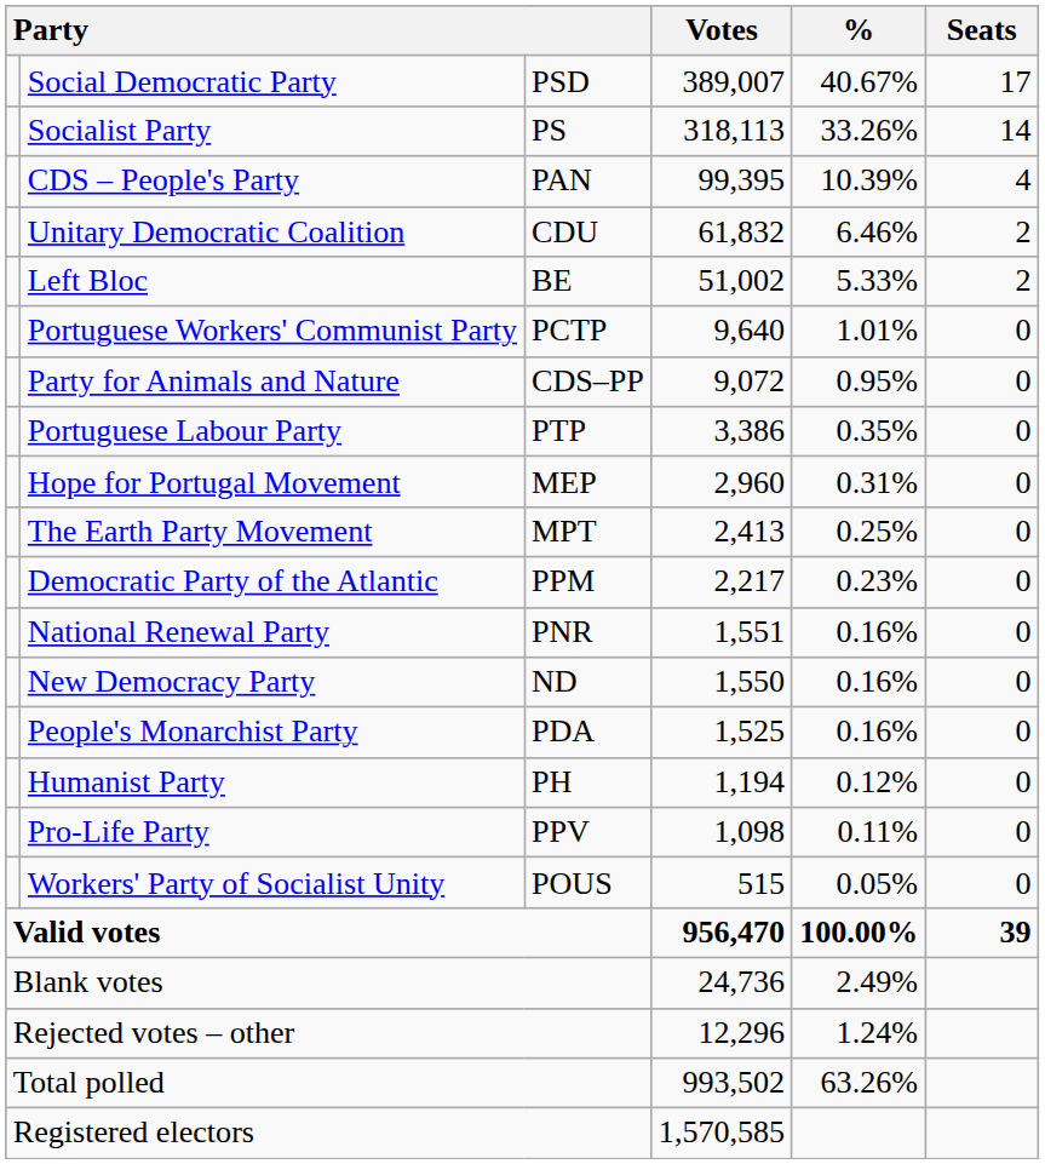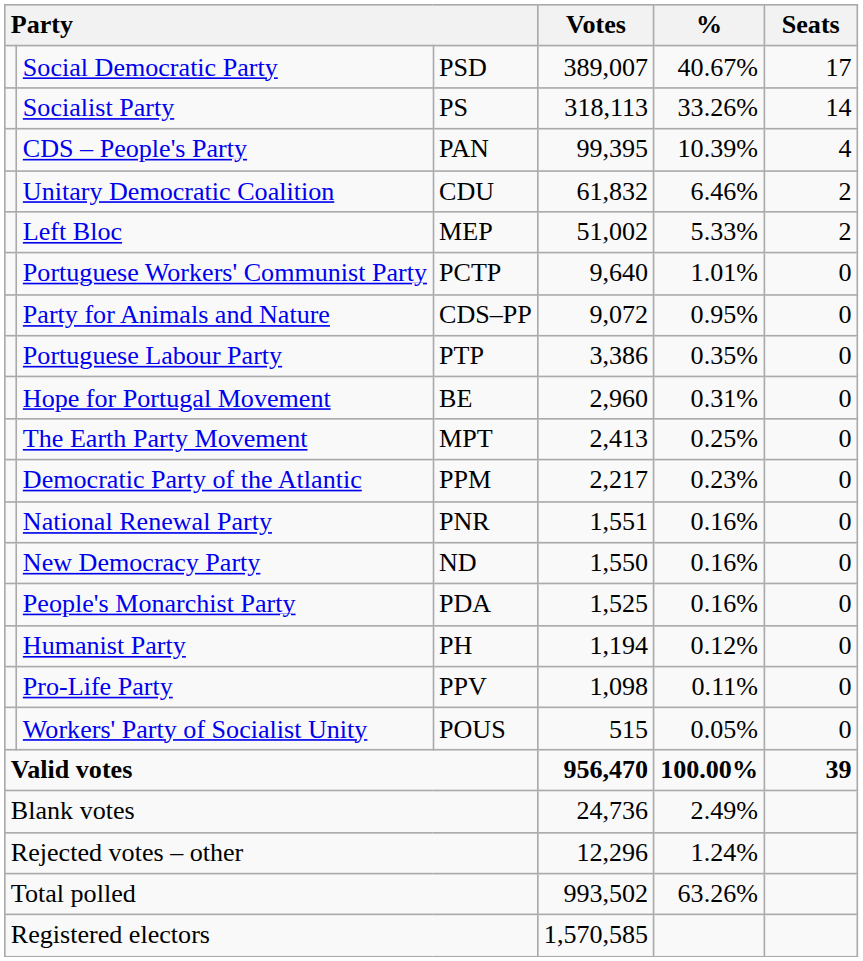Left Bloc | column 3: BE -> MEP
Hope for Portugal Movement | column 3: MEP -> BE
